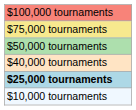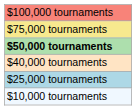row 3 | column 1: normal -> bold
row 5 | column 1: bold -> normal
